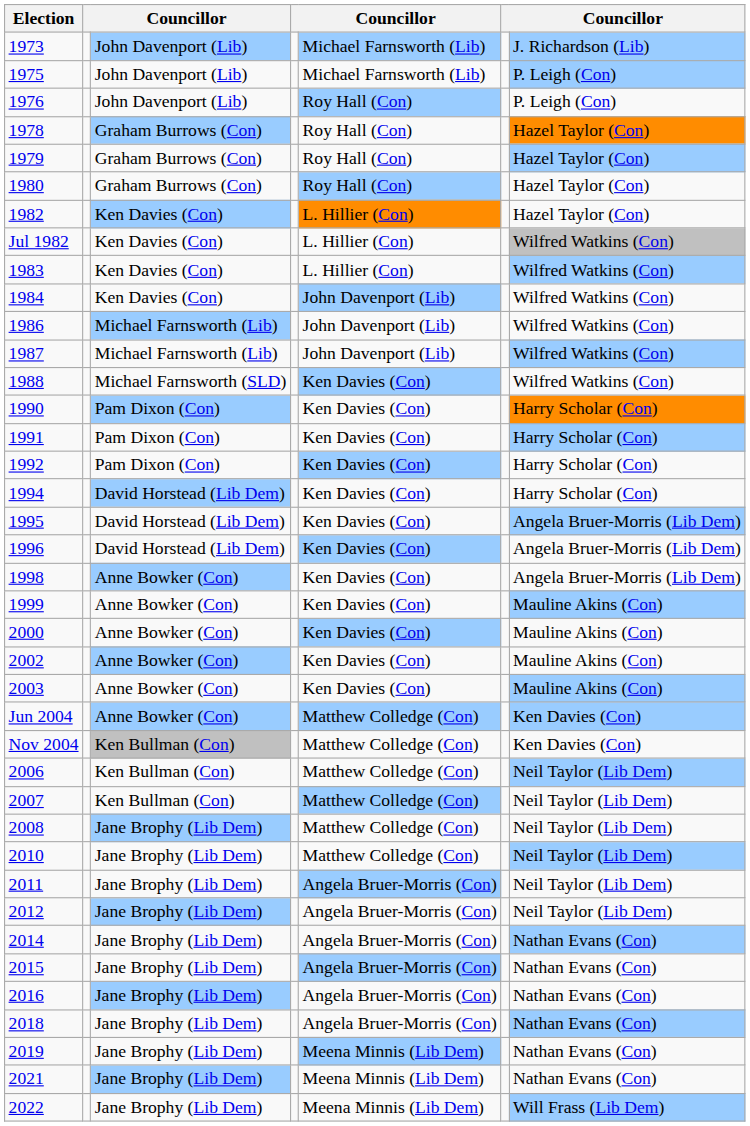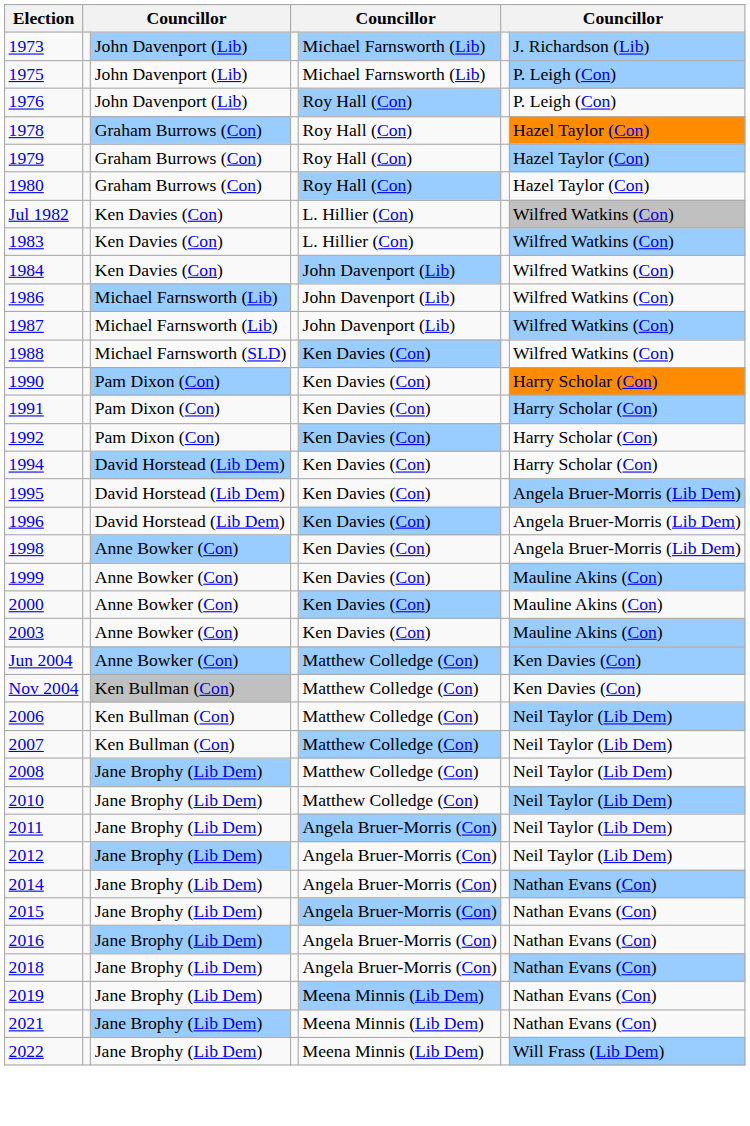- row: 1982 | Ken Davies (Con) | L. Hillier (Con) | Hazel Taylor (Con)
- row: 2002 | Anne Bowker (Con) | Ken Davies (Con) | Mauline Akins (Con)
